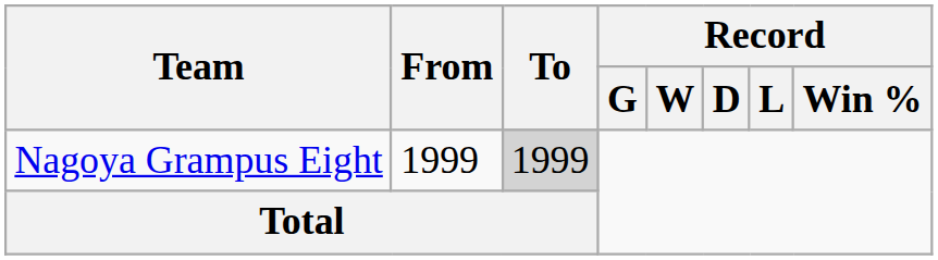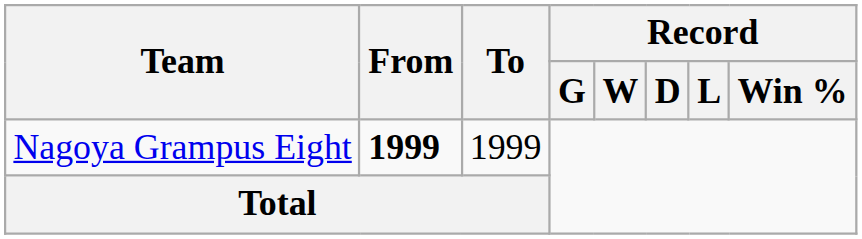Nagoya Grampus Eight | From: normal -> bold
Nagoya Grampus Eight | To: lightgrey background -> no background
